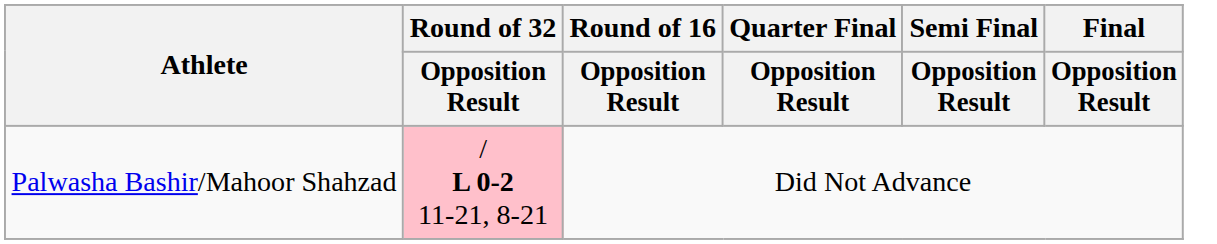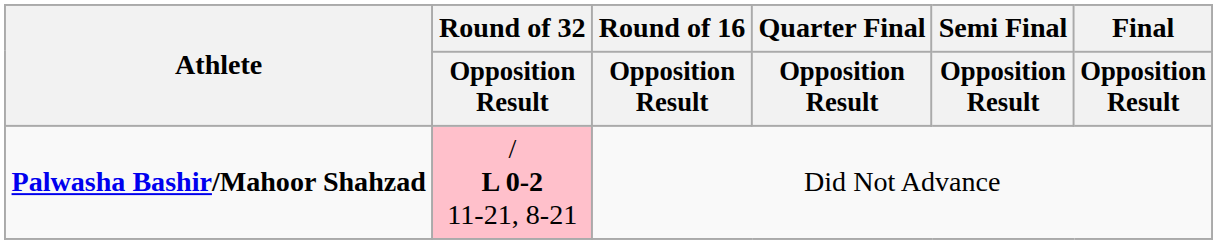Palwasha Bashir/Mahoor Shahzad | Athlete: normal -> bold
